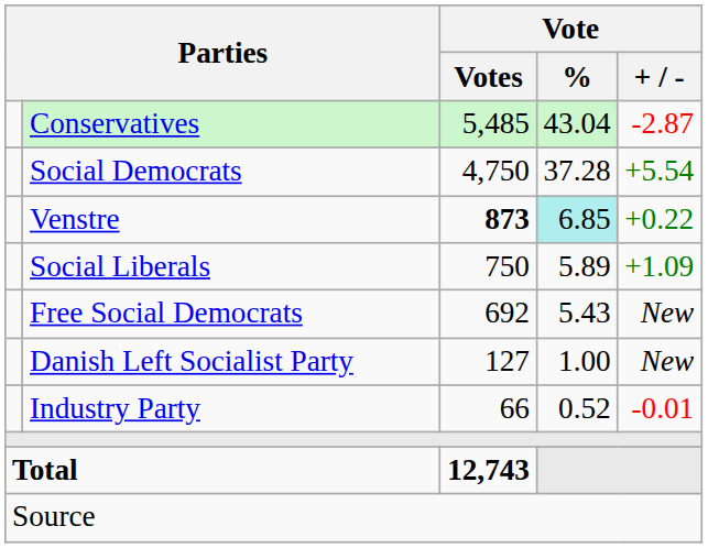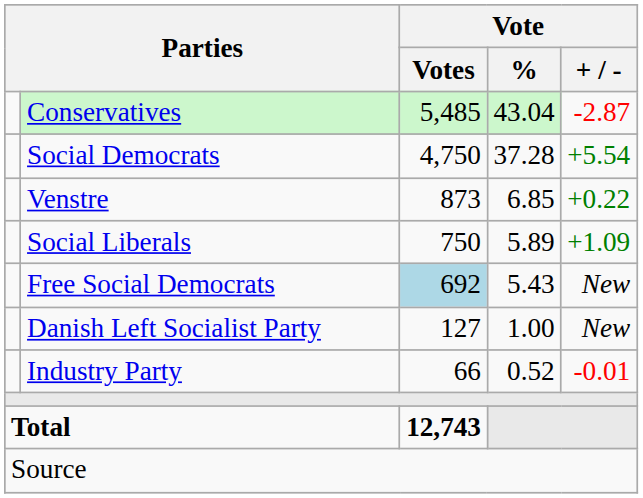Venstre | Vote / Votes: bold -> normal
Venstre | Vote / %: paleturquoise background -> no background
Free Social Democrats | Vote / Votes: no background -> lightblue background
